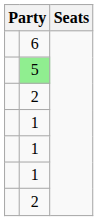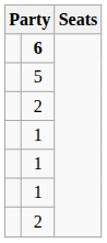6 | column 2: normal -> bold
5 | column 2: lightgreen background -> no background
